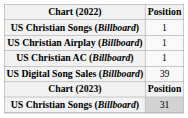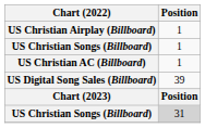row 2 | Chart (2022): US Christian Songs (Billboard) -> US Christian Airplay (Billboard)
row 3 | Chart (2022): US Christian Airplay (Billboard) -> US Christian Songs (Billboard)
